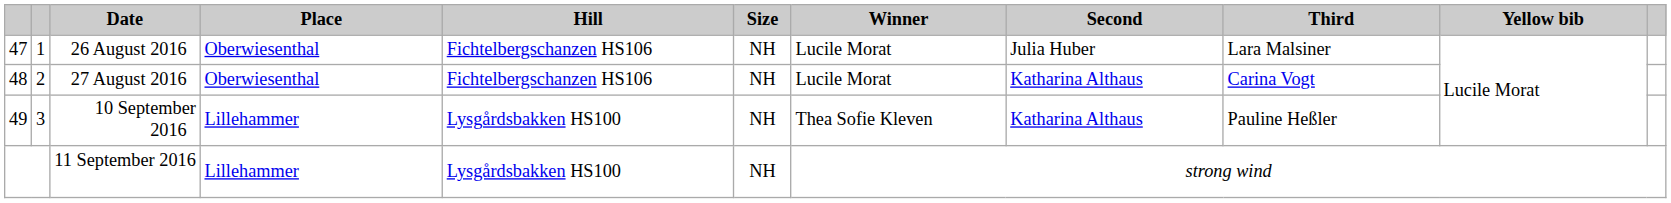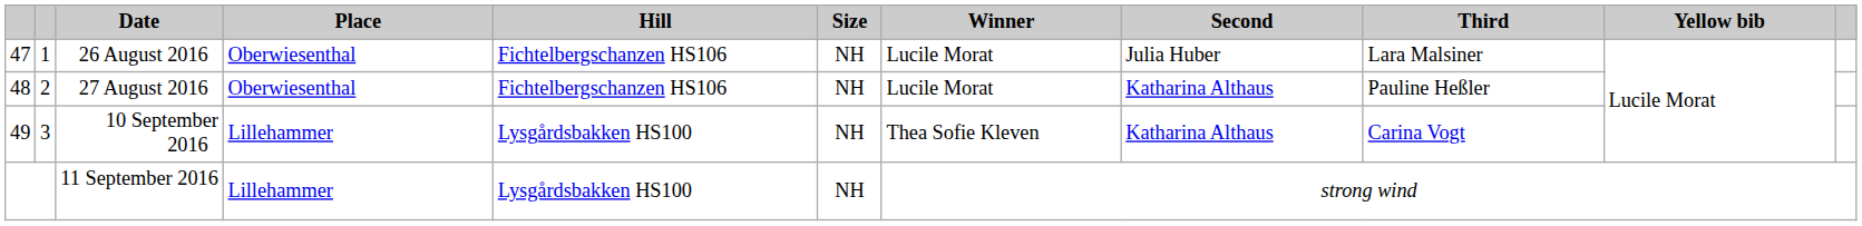27 August 2016 | Third: Carina Vogt -> Pauline Heßler
10 September 2016 | Third: Pauline Heßler -> Carina Vogt
